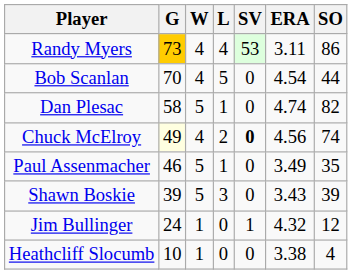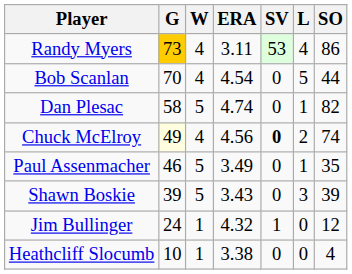columns swapped: L <-> ERA
